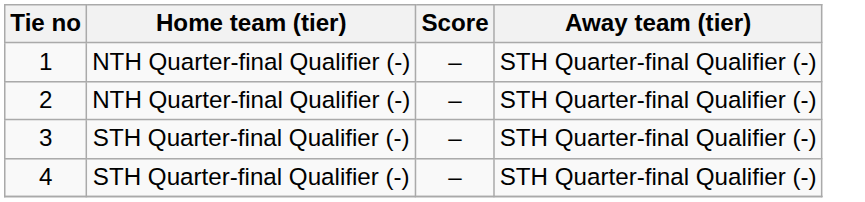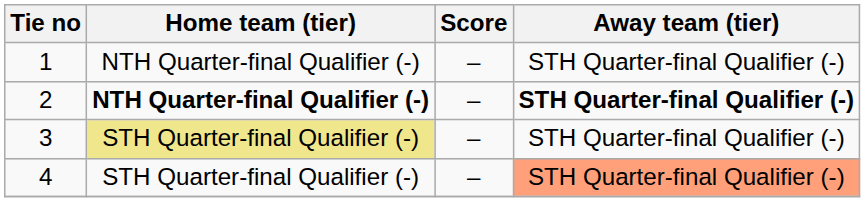2 | Home team (tier): normal -> bold
2 | Away team (tier): normal -> bold
3 | Home team (tier): no background -> khaki background
4 | Away team (tier): no background -> lightsalmon background
